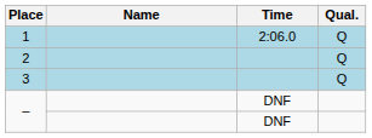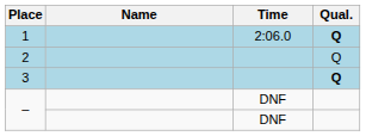1 | Qual.: normal -> bold
3 | Qual.: normal -> bold
